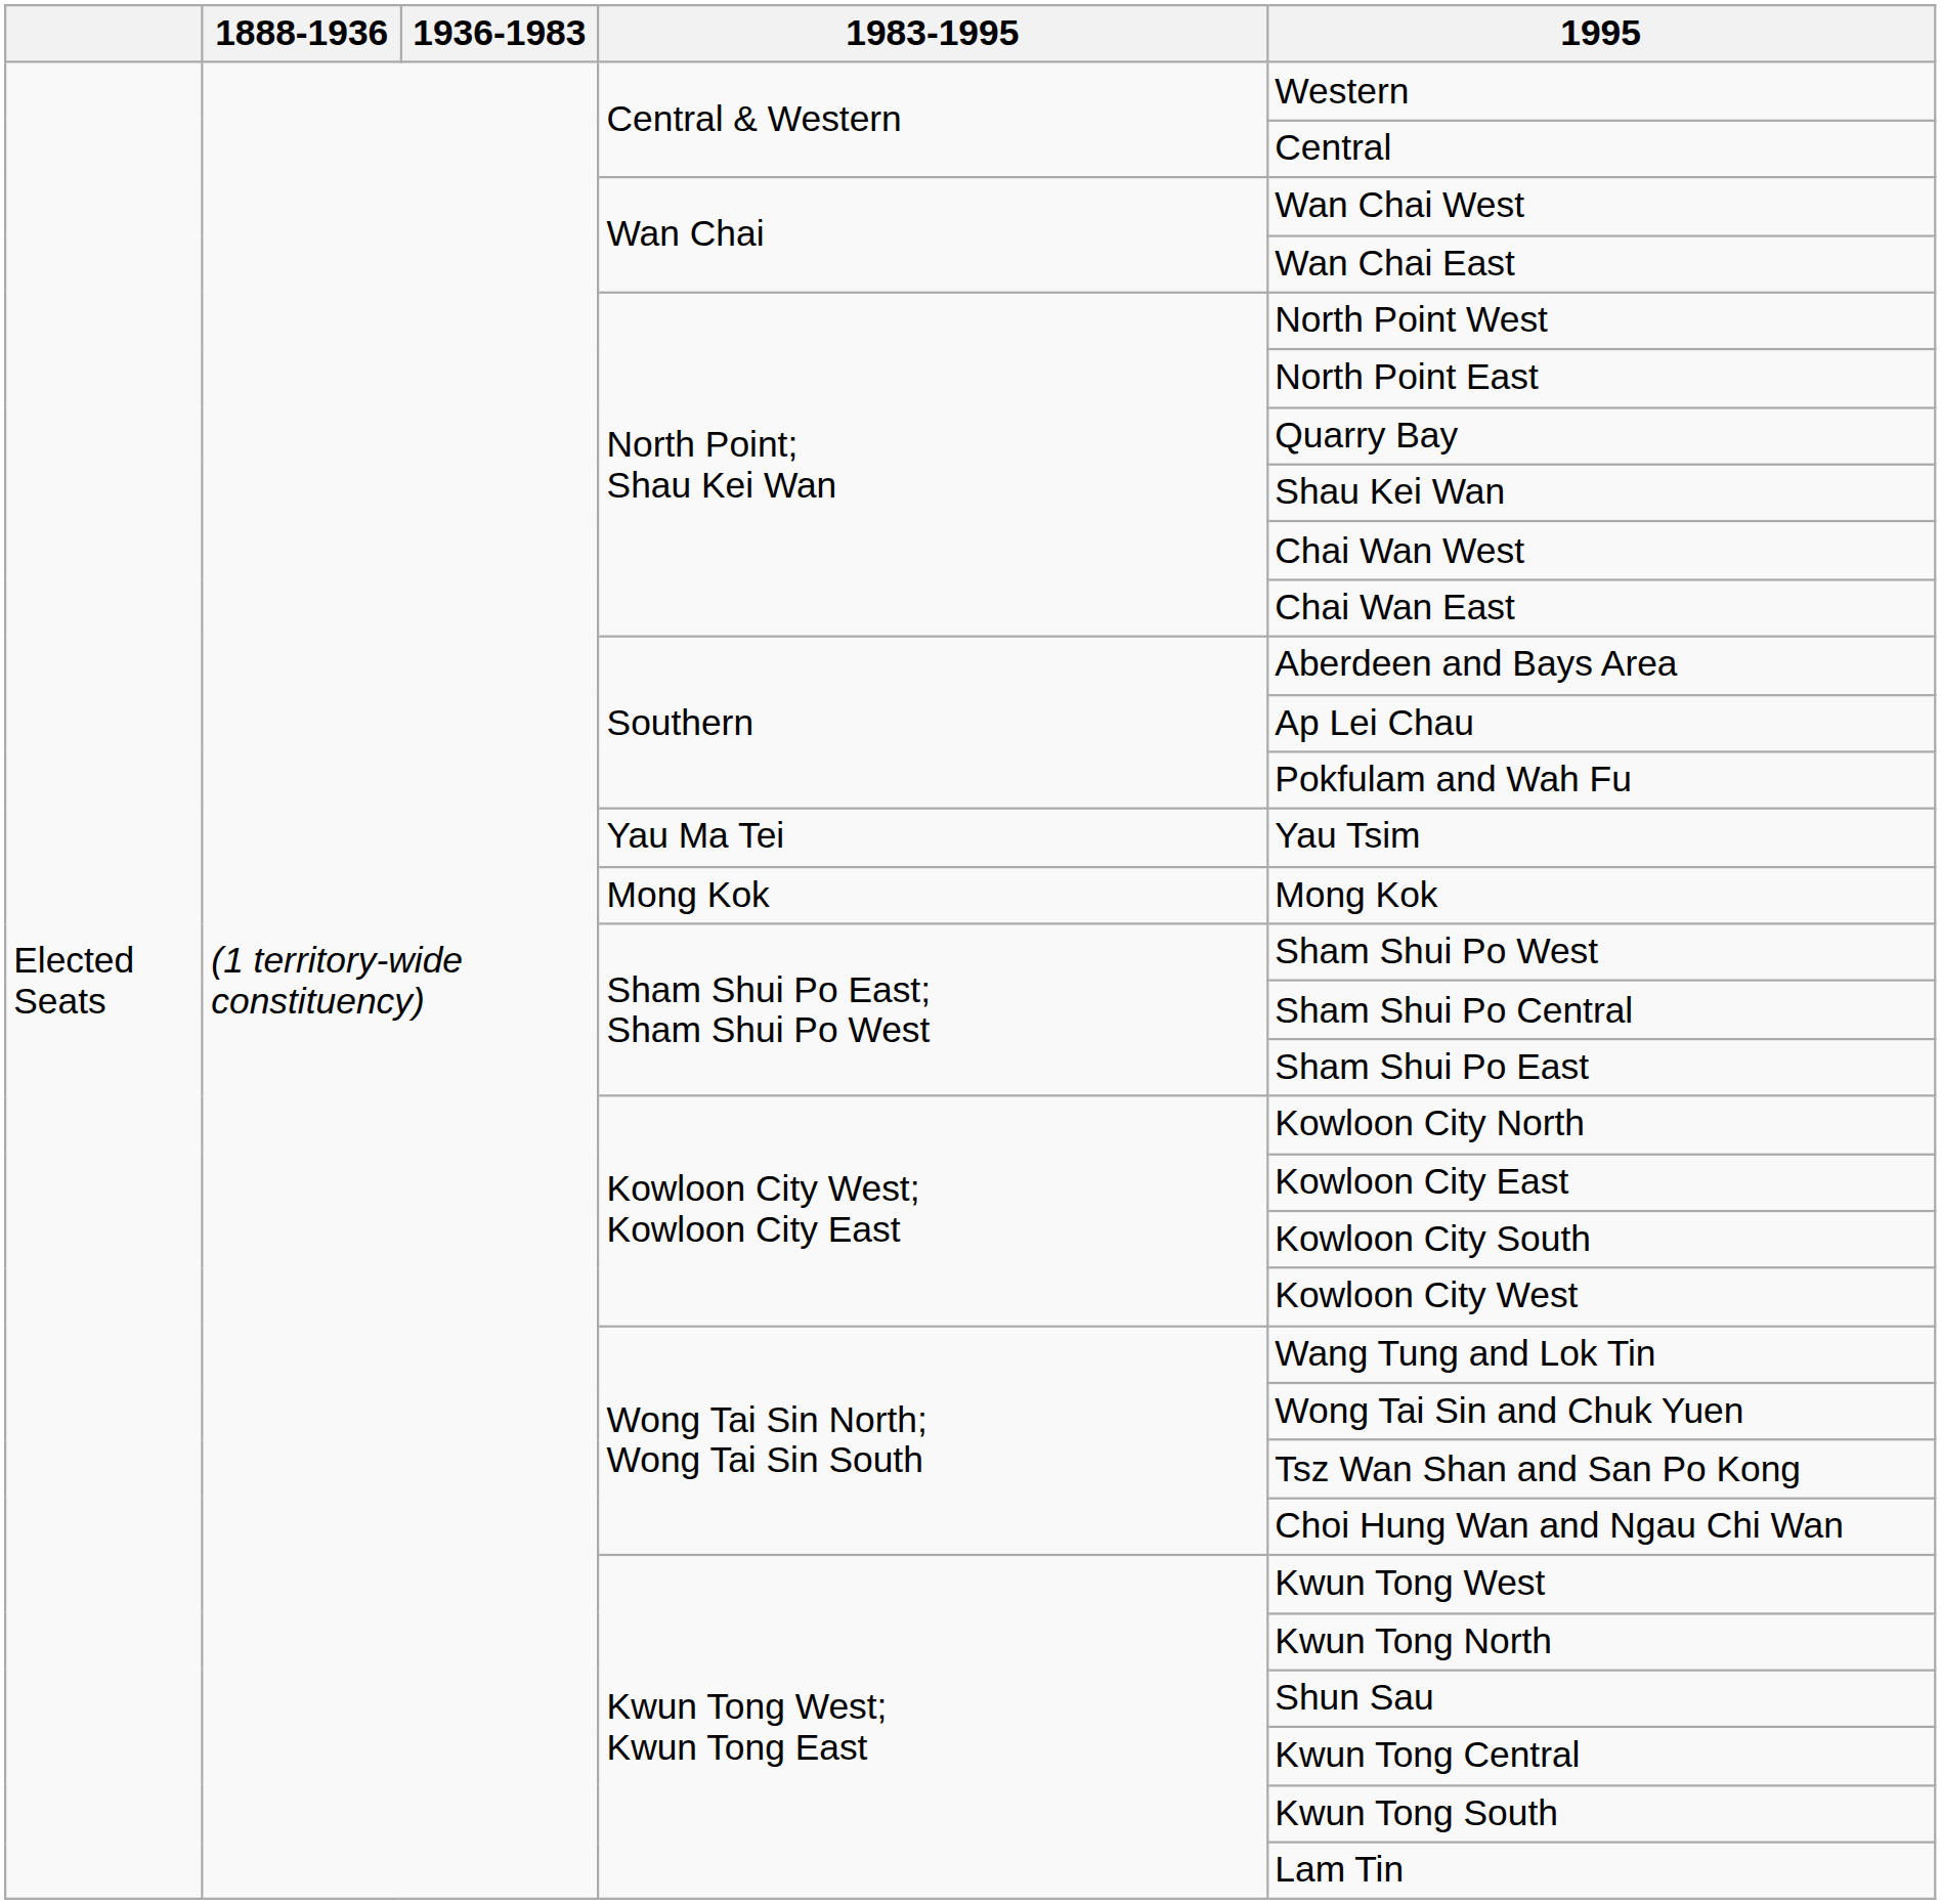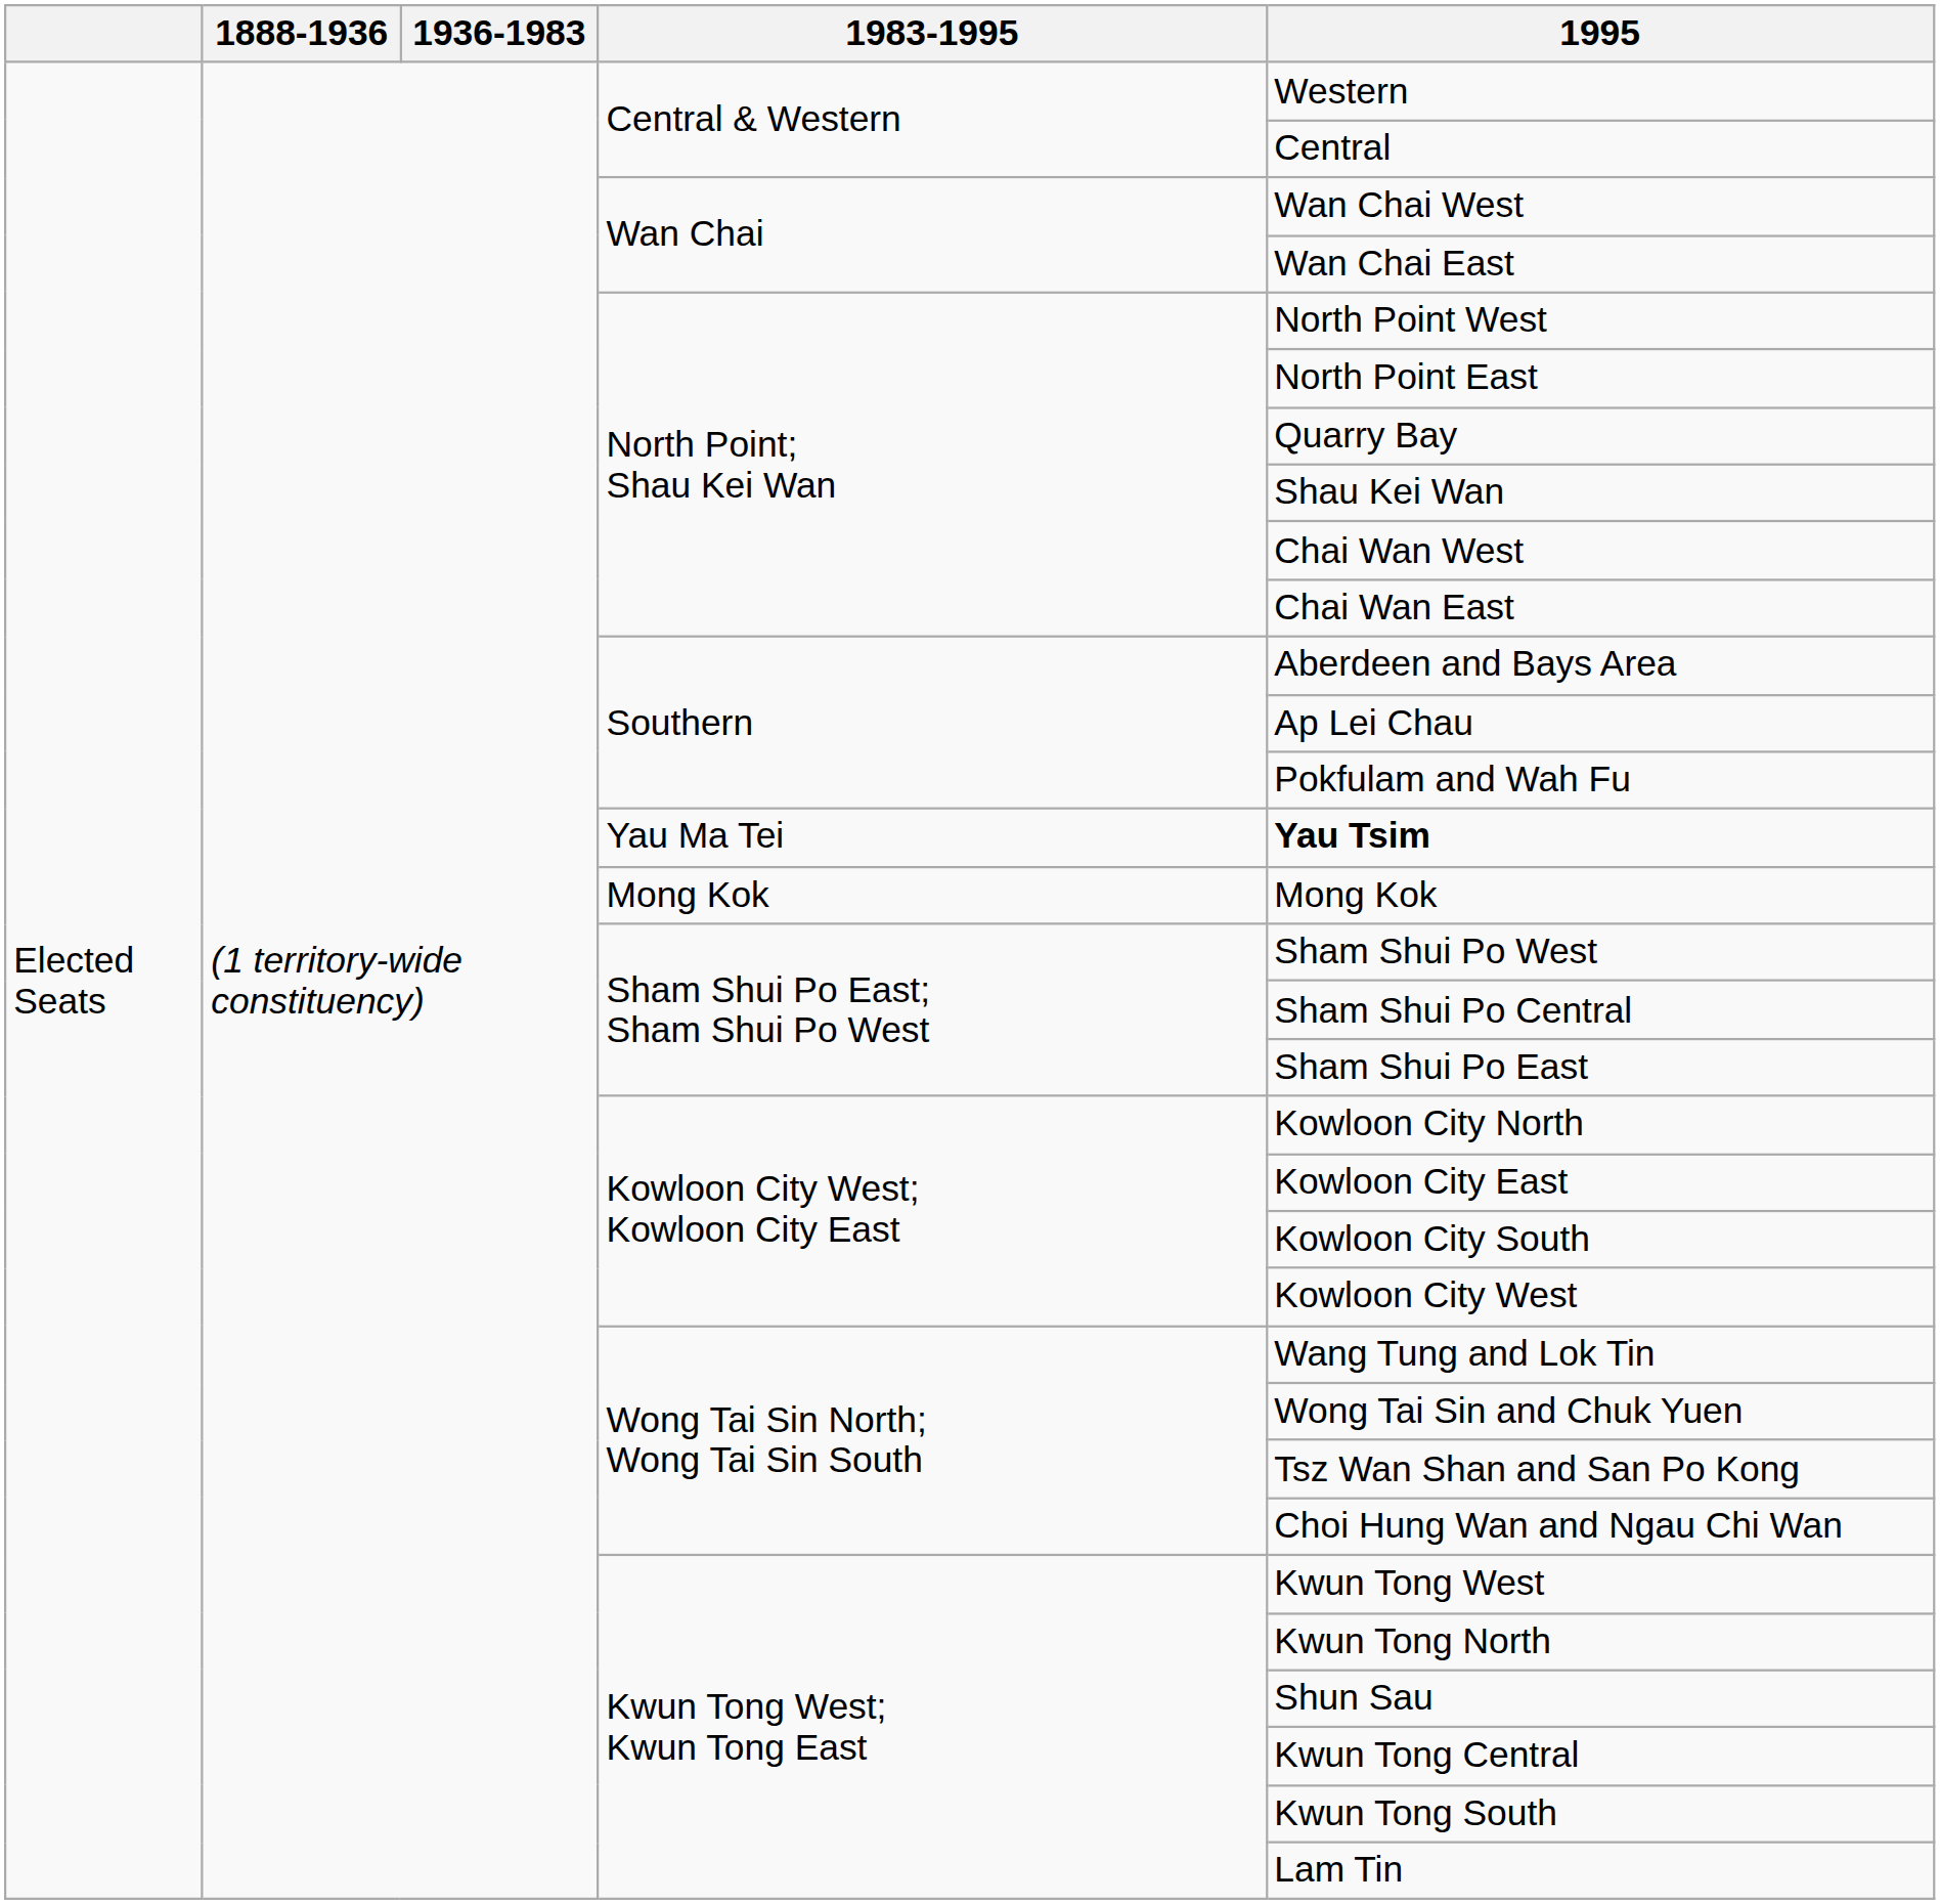Yau Ma Tei | 1995: normal -> bold
